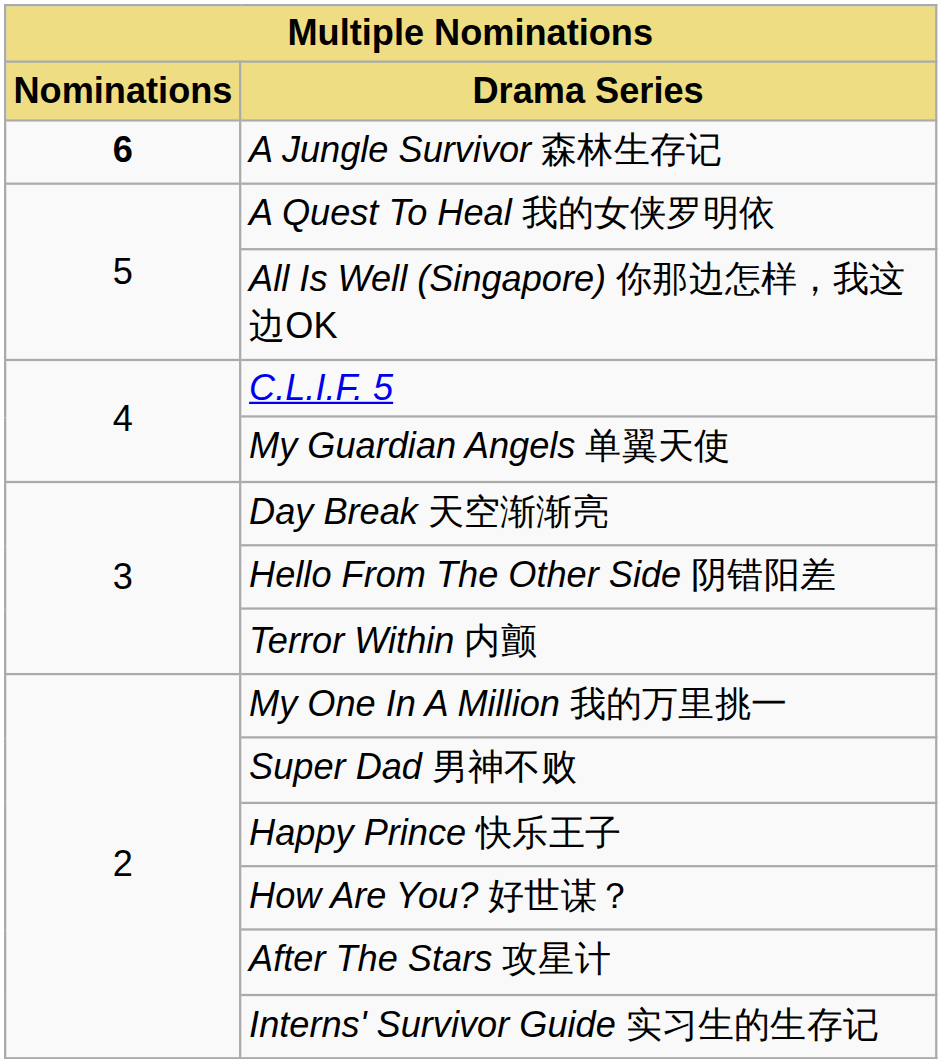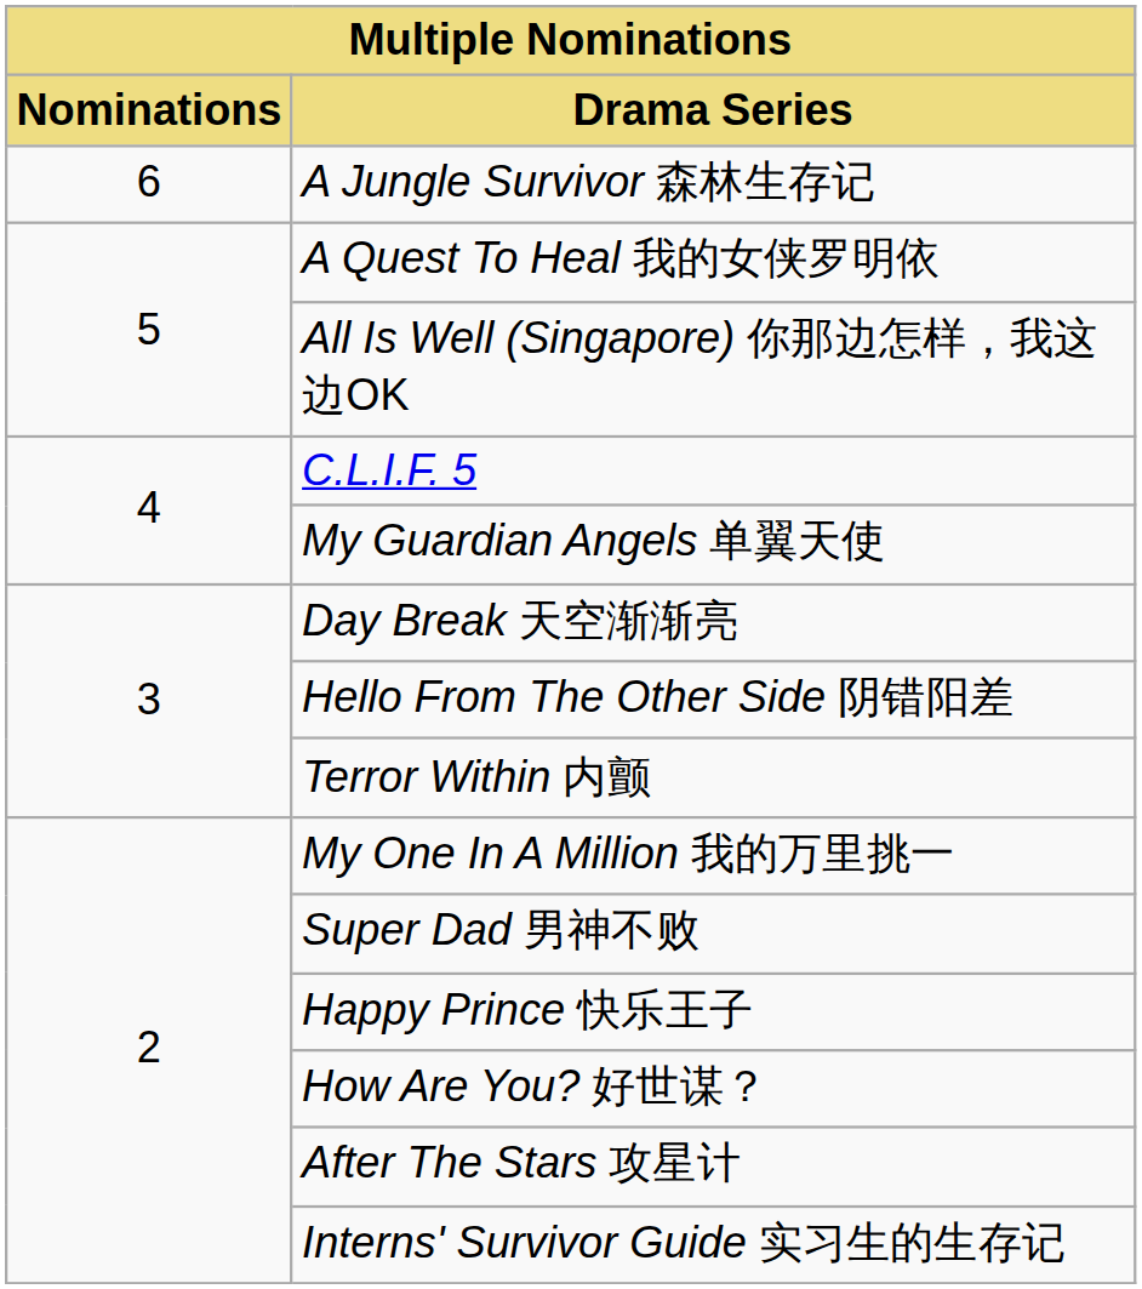A Jungle Survivor 森林生存记 | Nominations: bold -> normal
